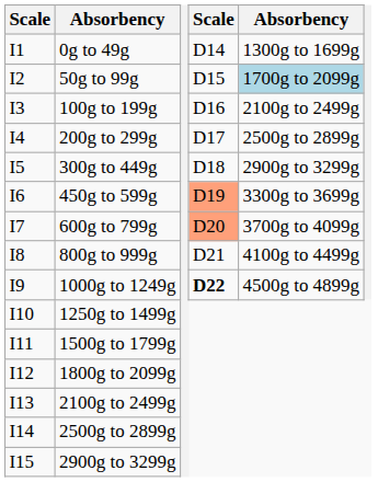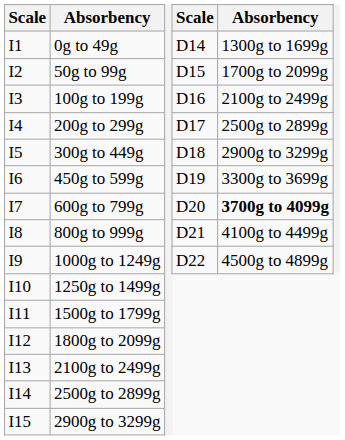50g to 99g | column 5: lightblue background -> no background
450g to 599g | column 4: lightsalmon background -> no background
600g to 799g | column 4: lightsalmon background -> no background
600g to 799g | column 5: normal -> bold
1000g to 1249g | column 4: bold -> normal
